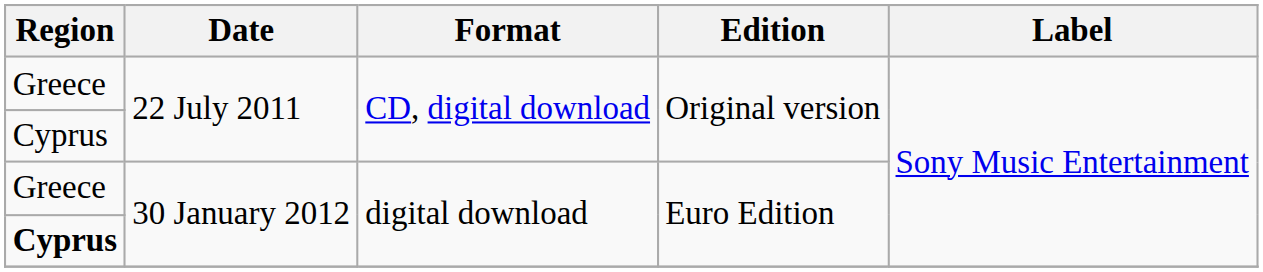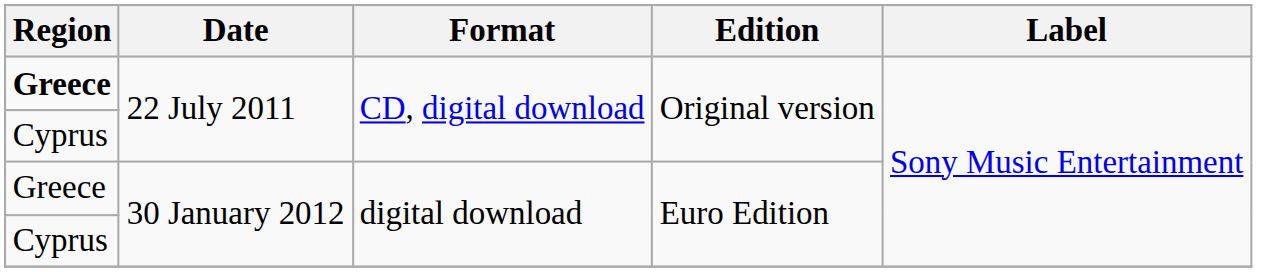Greece / 22 July 2011 | Region: normal -> bold
Cyprus / 30 January 2012 | Region: bold -> normal
